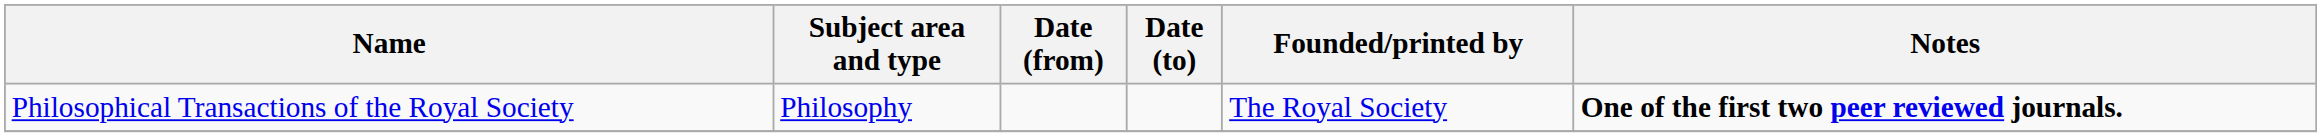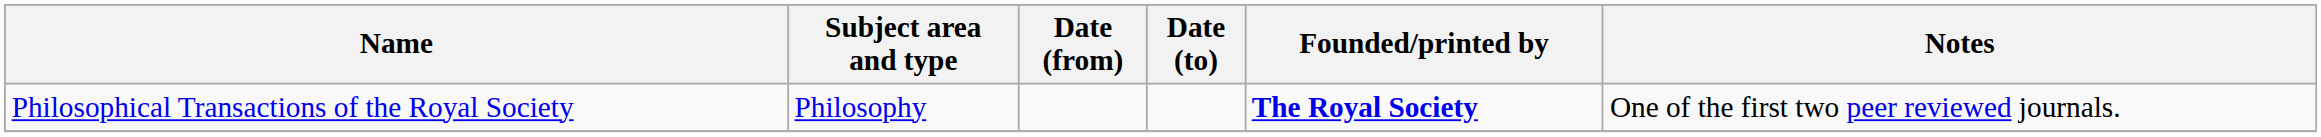Philosophical Transactions of the Royal Society | Founded/printed by: normal -> bold
Philosophical Transactions of the Royal Society | Notes: bold -> normal
